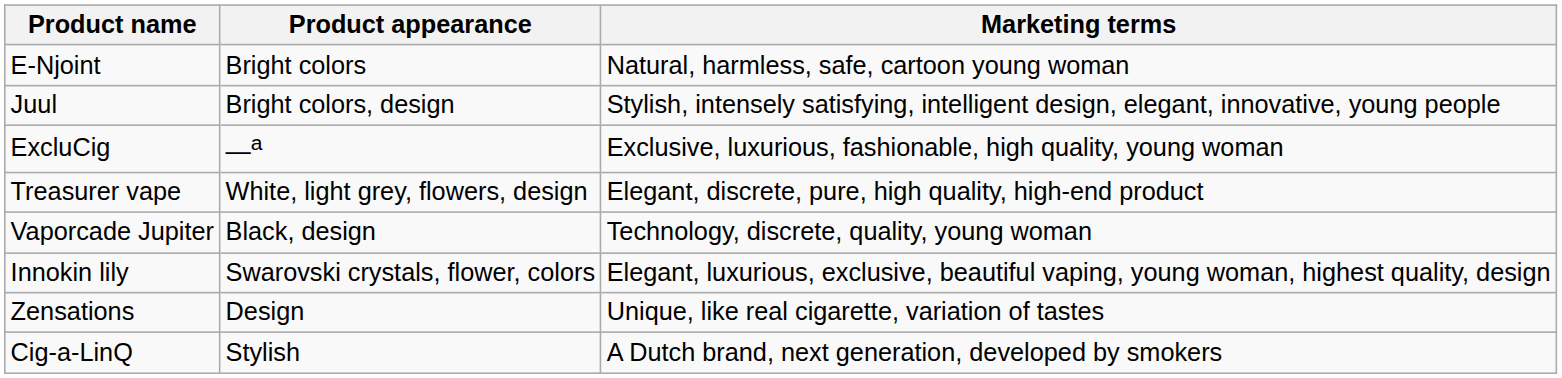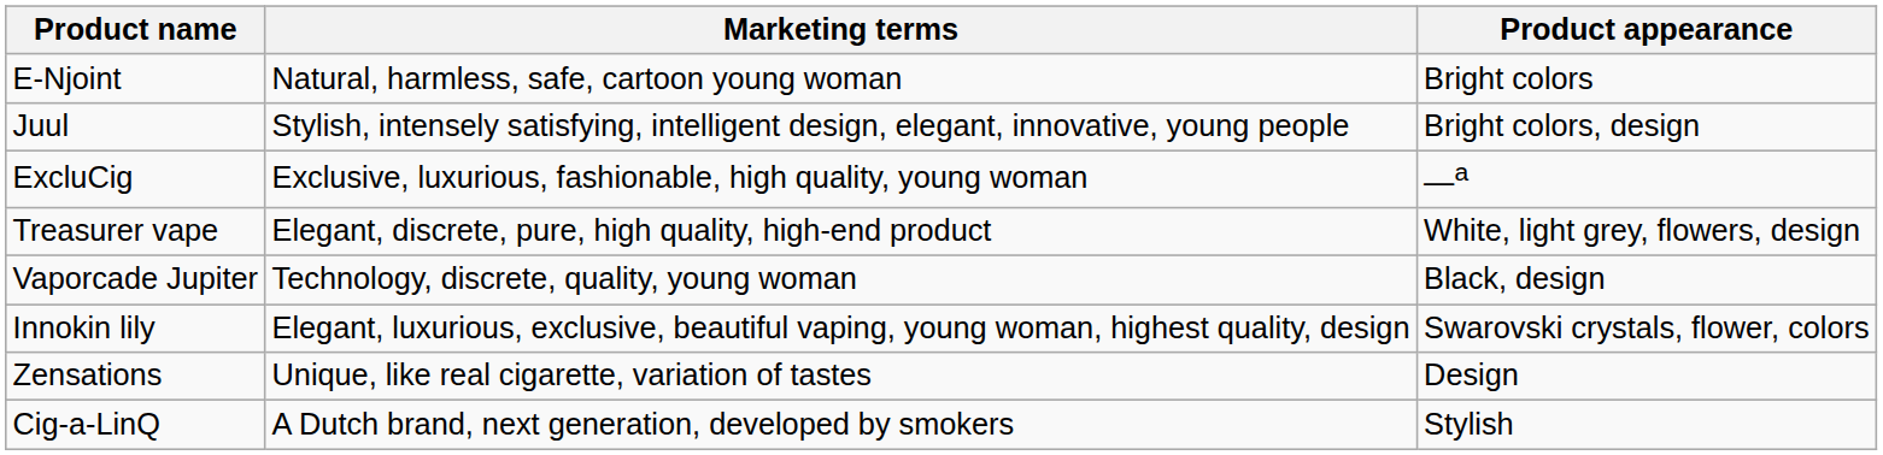columns swapped: Marketing terms <-> Product appearance
